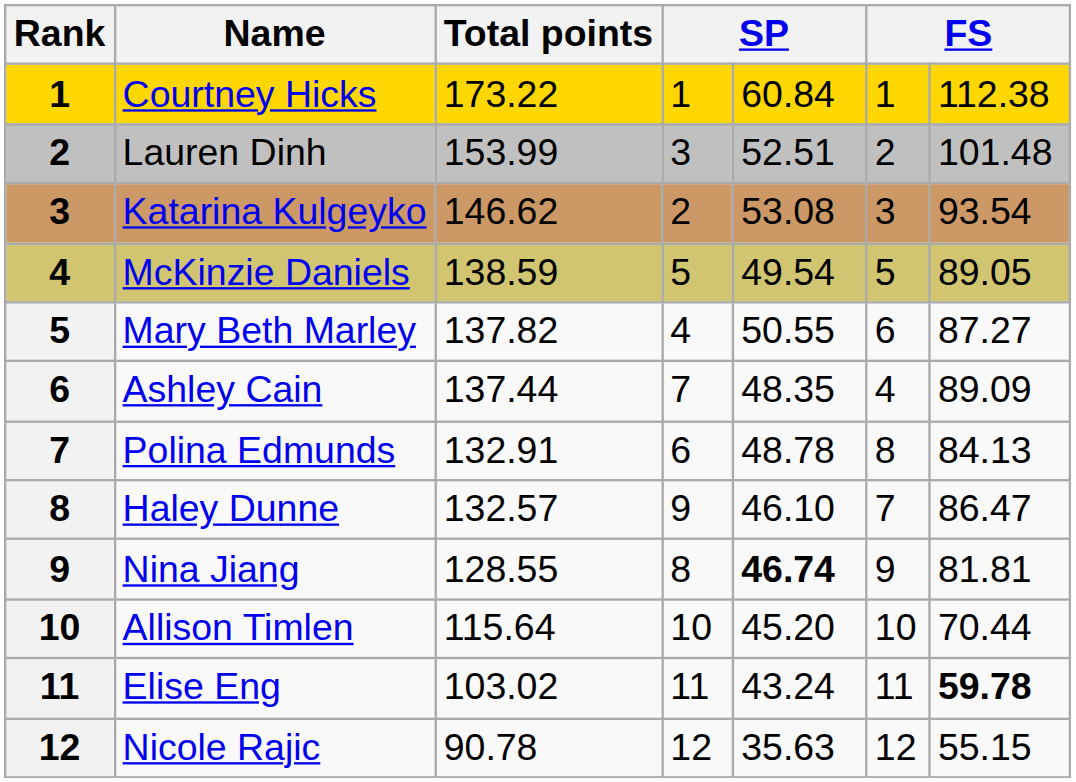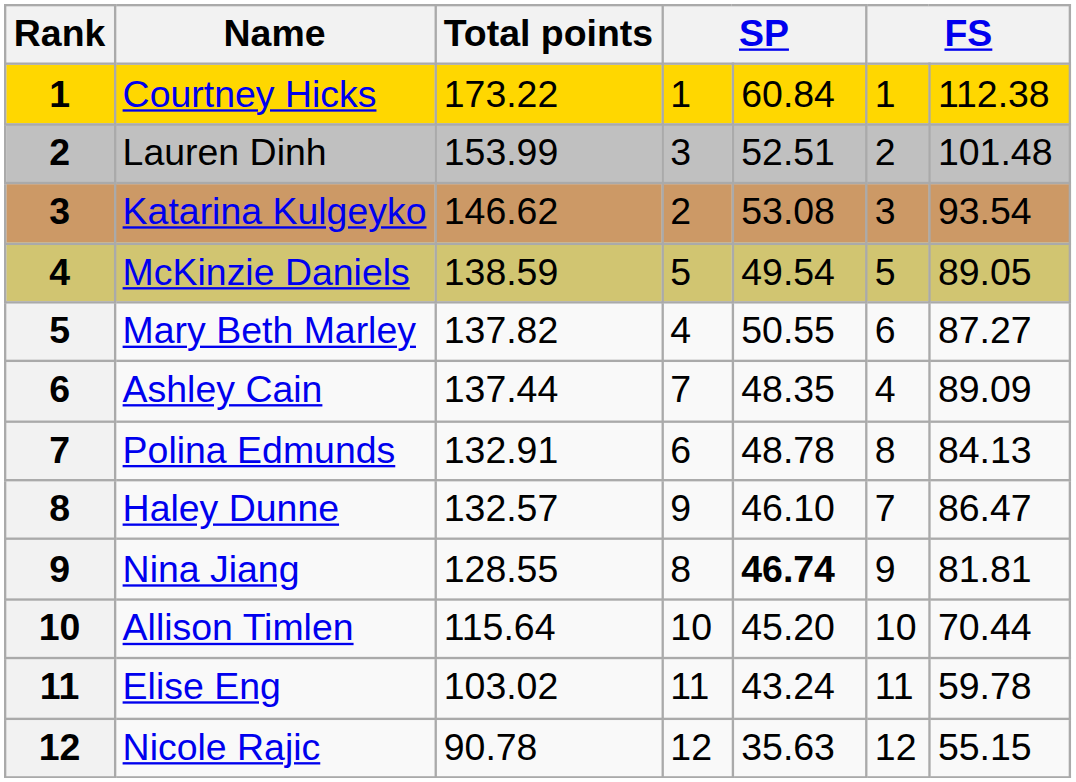Elise Eng | column 7: bold -> normal
